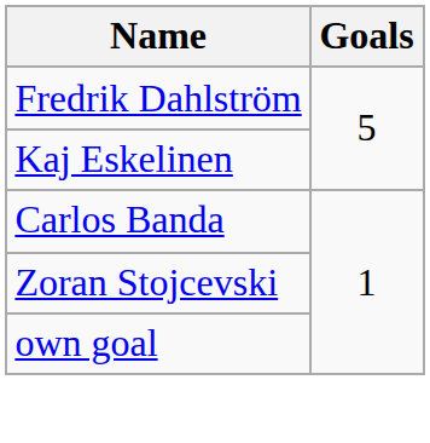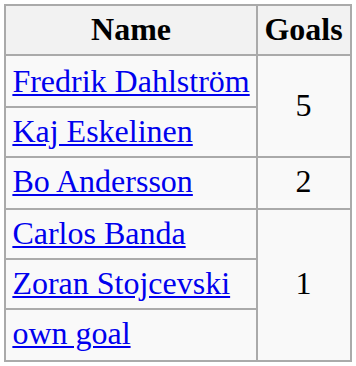+ row: Bo Andersson | 2
